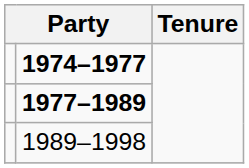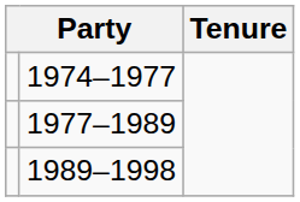1974–1977 | column 2: bold -> normal
1977–1989 | column 2: bold -> normal
